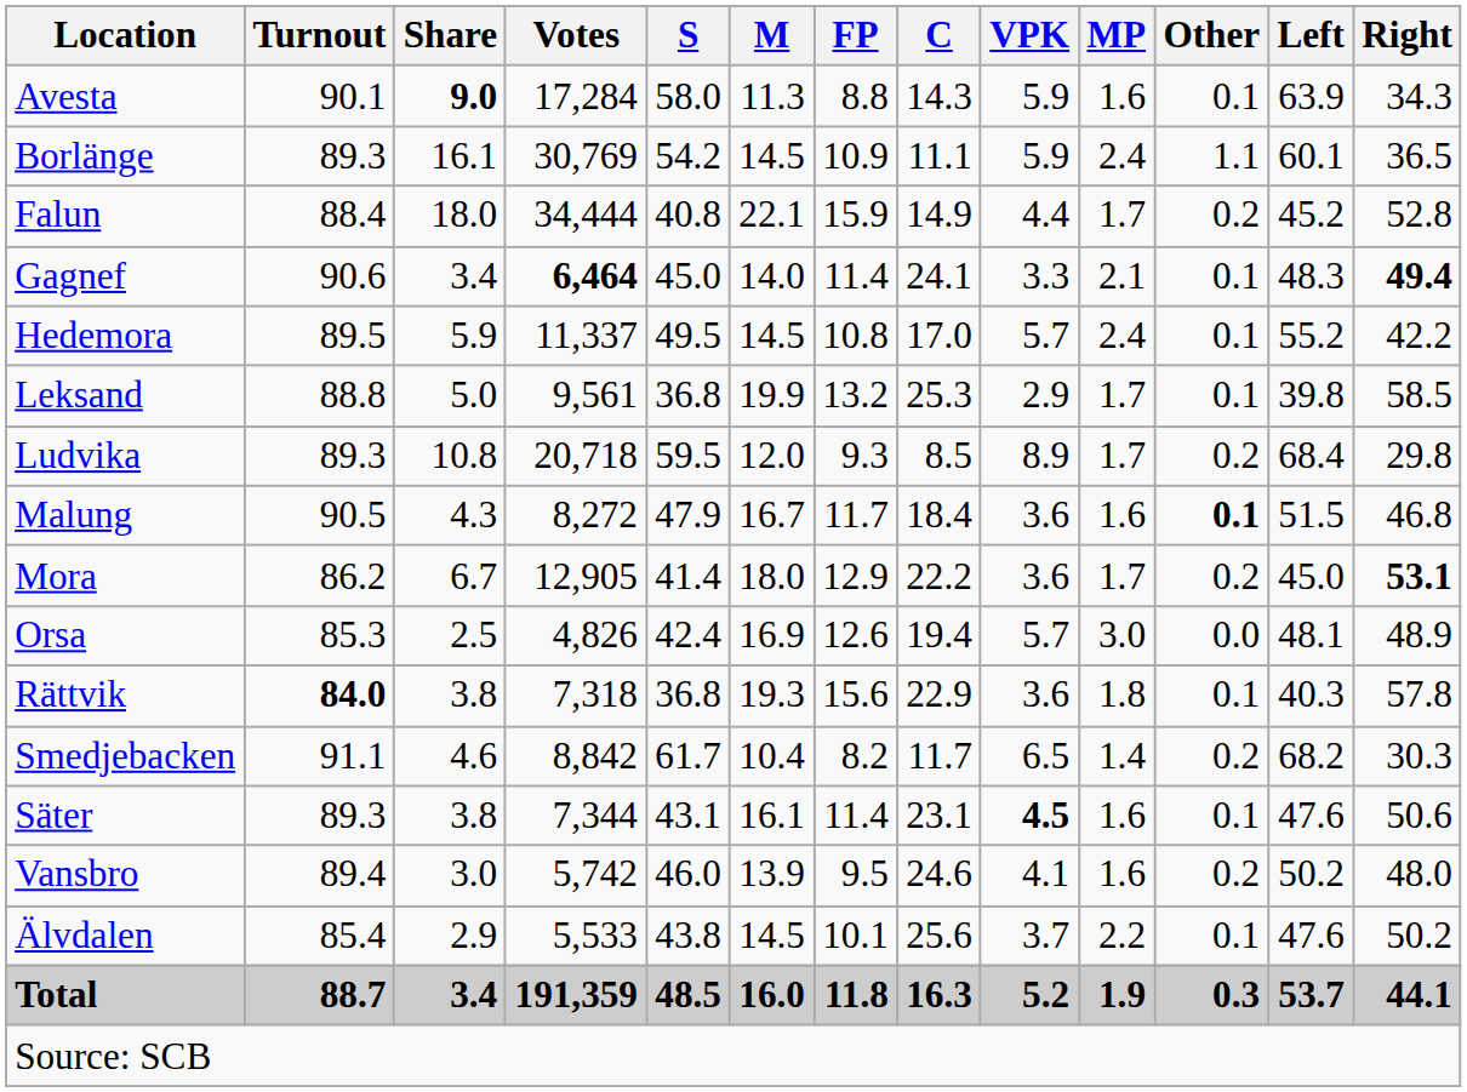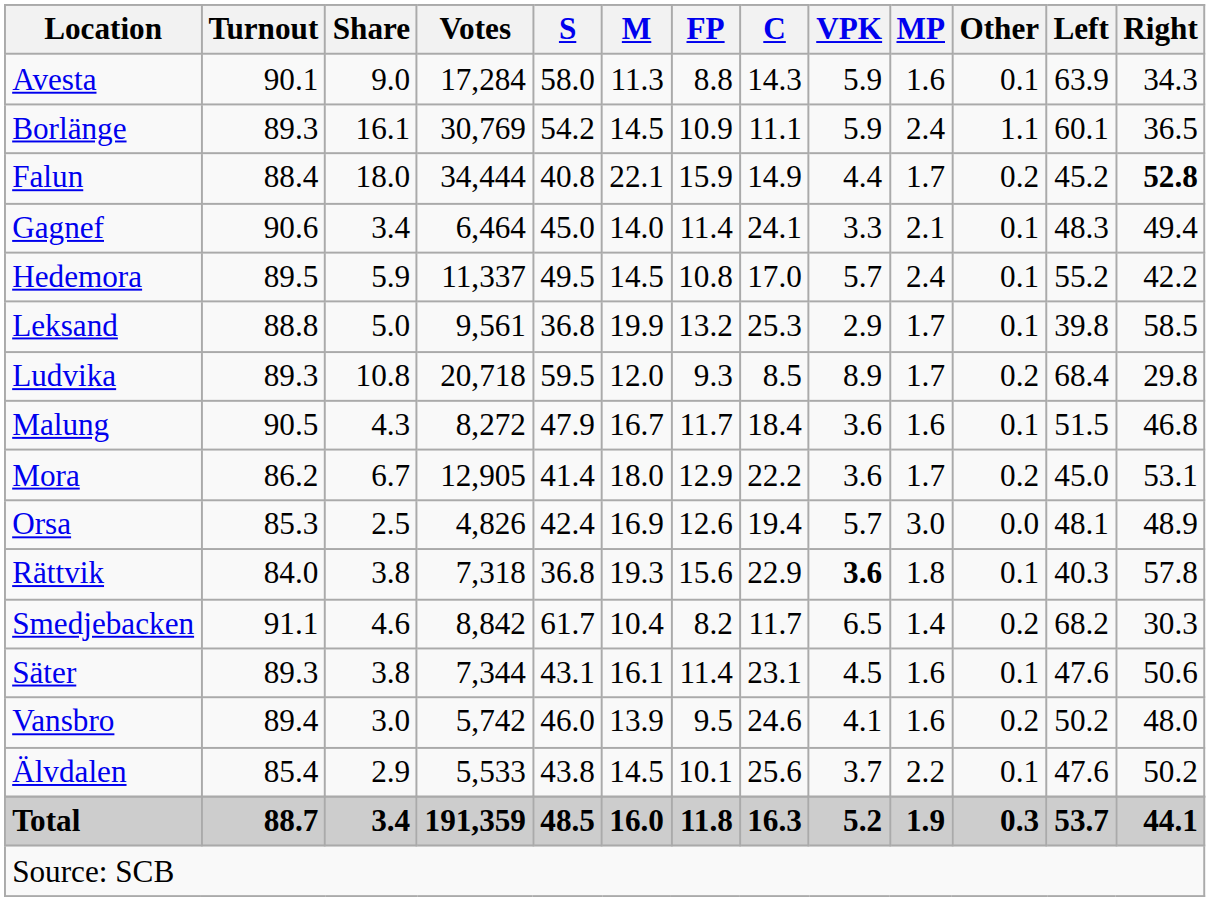Avesta | Share: bold -> normal
Falun | Right: normal -> bold
Gagnef | Votes: bold -> normal
Gagnef | Right: bold -> normal
Malung | Other: bold -> normal
Mora | Right: bold -> normal
Rättvik | Turnout: bold -> normal
Rättvik | VPK: normal -> bold
Säter | VPK: bold -> normal
